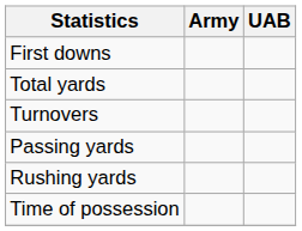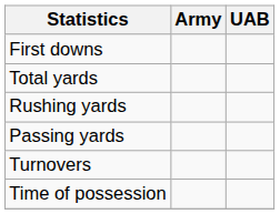rows swapped: Rushing yards <-> Turnovers
